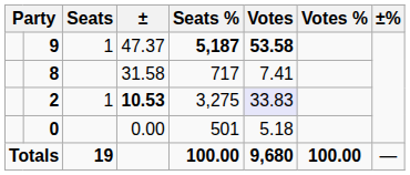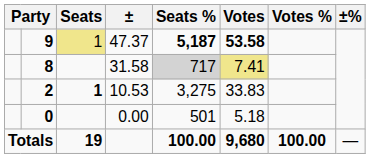9 | Seats: no background -> khaki background
8 | Seats %: no background -> lightgrey background
8 | Votes: no background -> khaki background
2 | Seats: normal -> bold
2 | ±: bold -> normal
2 | Votes: lavender background -> no background
